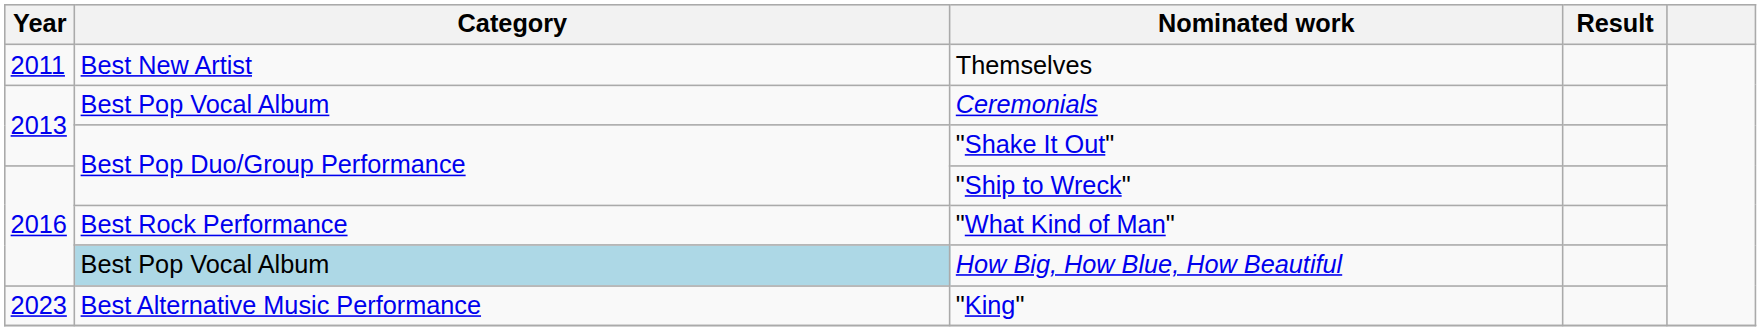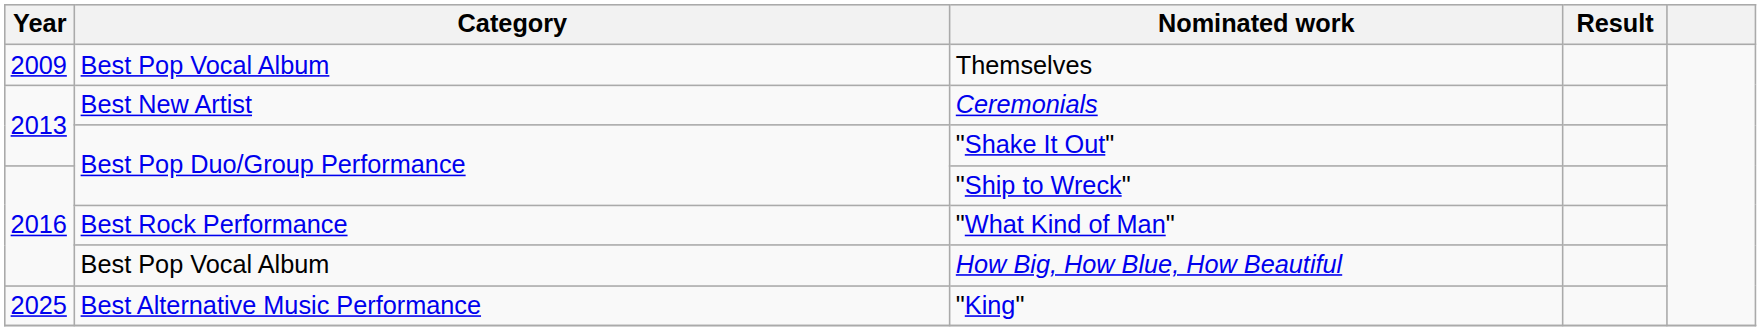Themselves | Year: 2011 -> 2009
Themselves | Category: Best New Artist -> Best Pop Vocal Album
Ceremonials | Category: Best Pop Vocal Album -> Best New Artist
How Big, How Blue, How Beautiful | Category: lightblue background -> no background
"King" | Year: 2023 -> 2025
